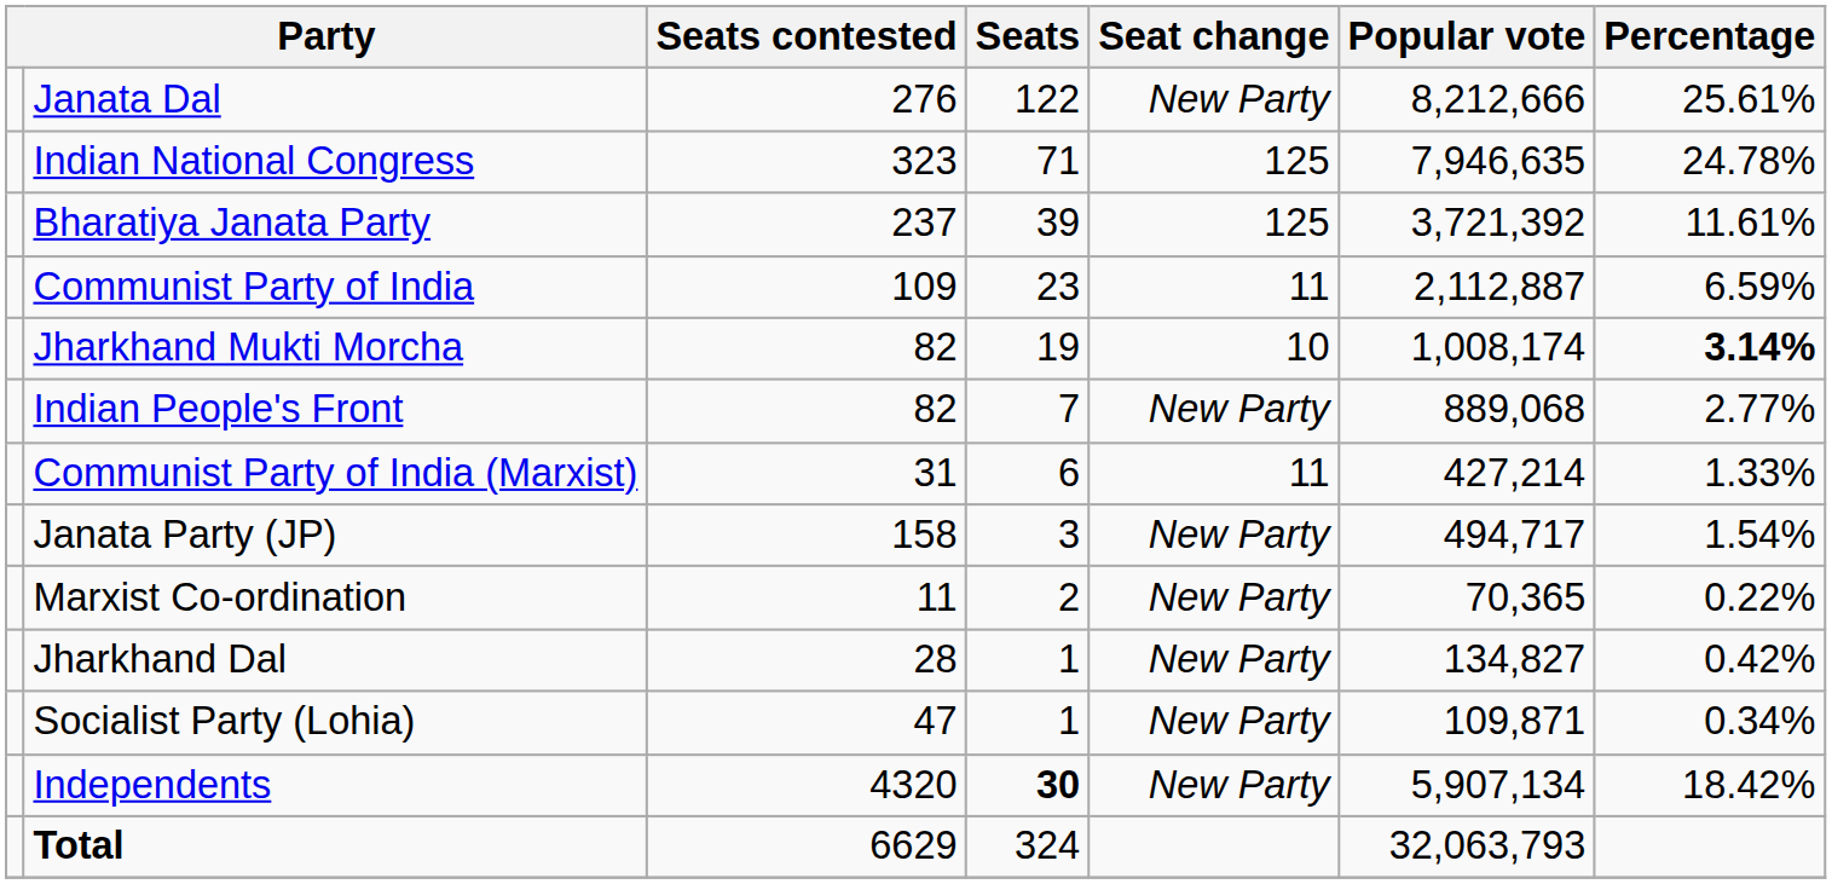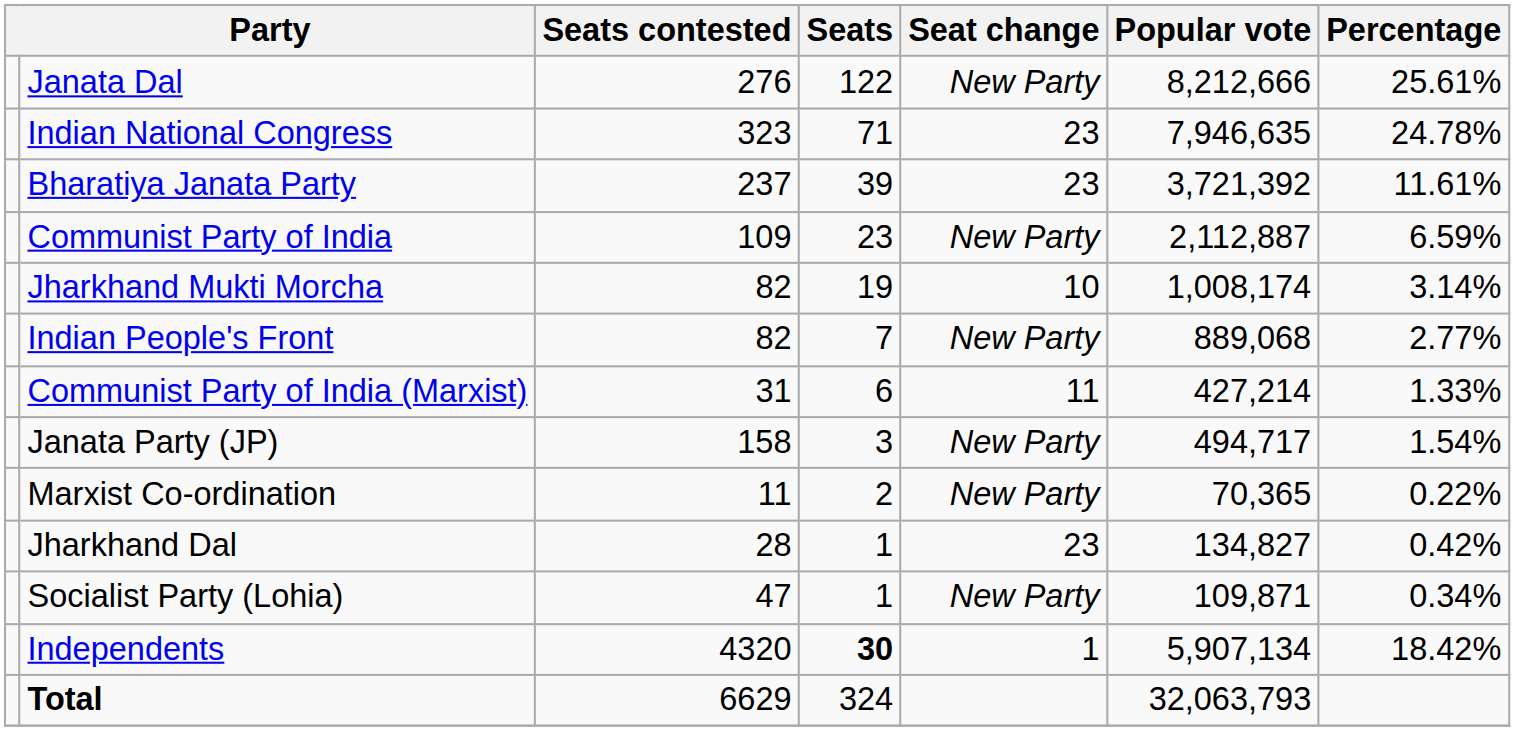Indian National Congress | Seat change: 125 -> 23
Bharatiya Janata Party | Seat change: 125 -> 23
Communist Party of India | Seat change: 11 -> New Party
Jharkhand Mukti Morcha | Percentage: bold -> normal
Jharkhand Dal | Seat change: New Party -> 23
Independents | Seat change: New Party -> 1
